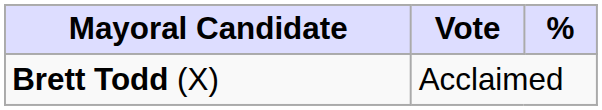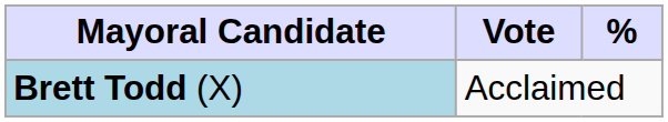Brett Todd (X) | Mayoral Candidate: no background -> lightblue background
